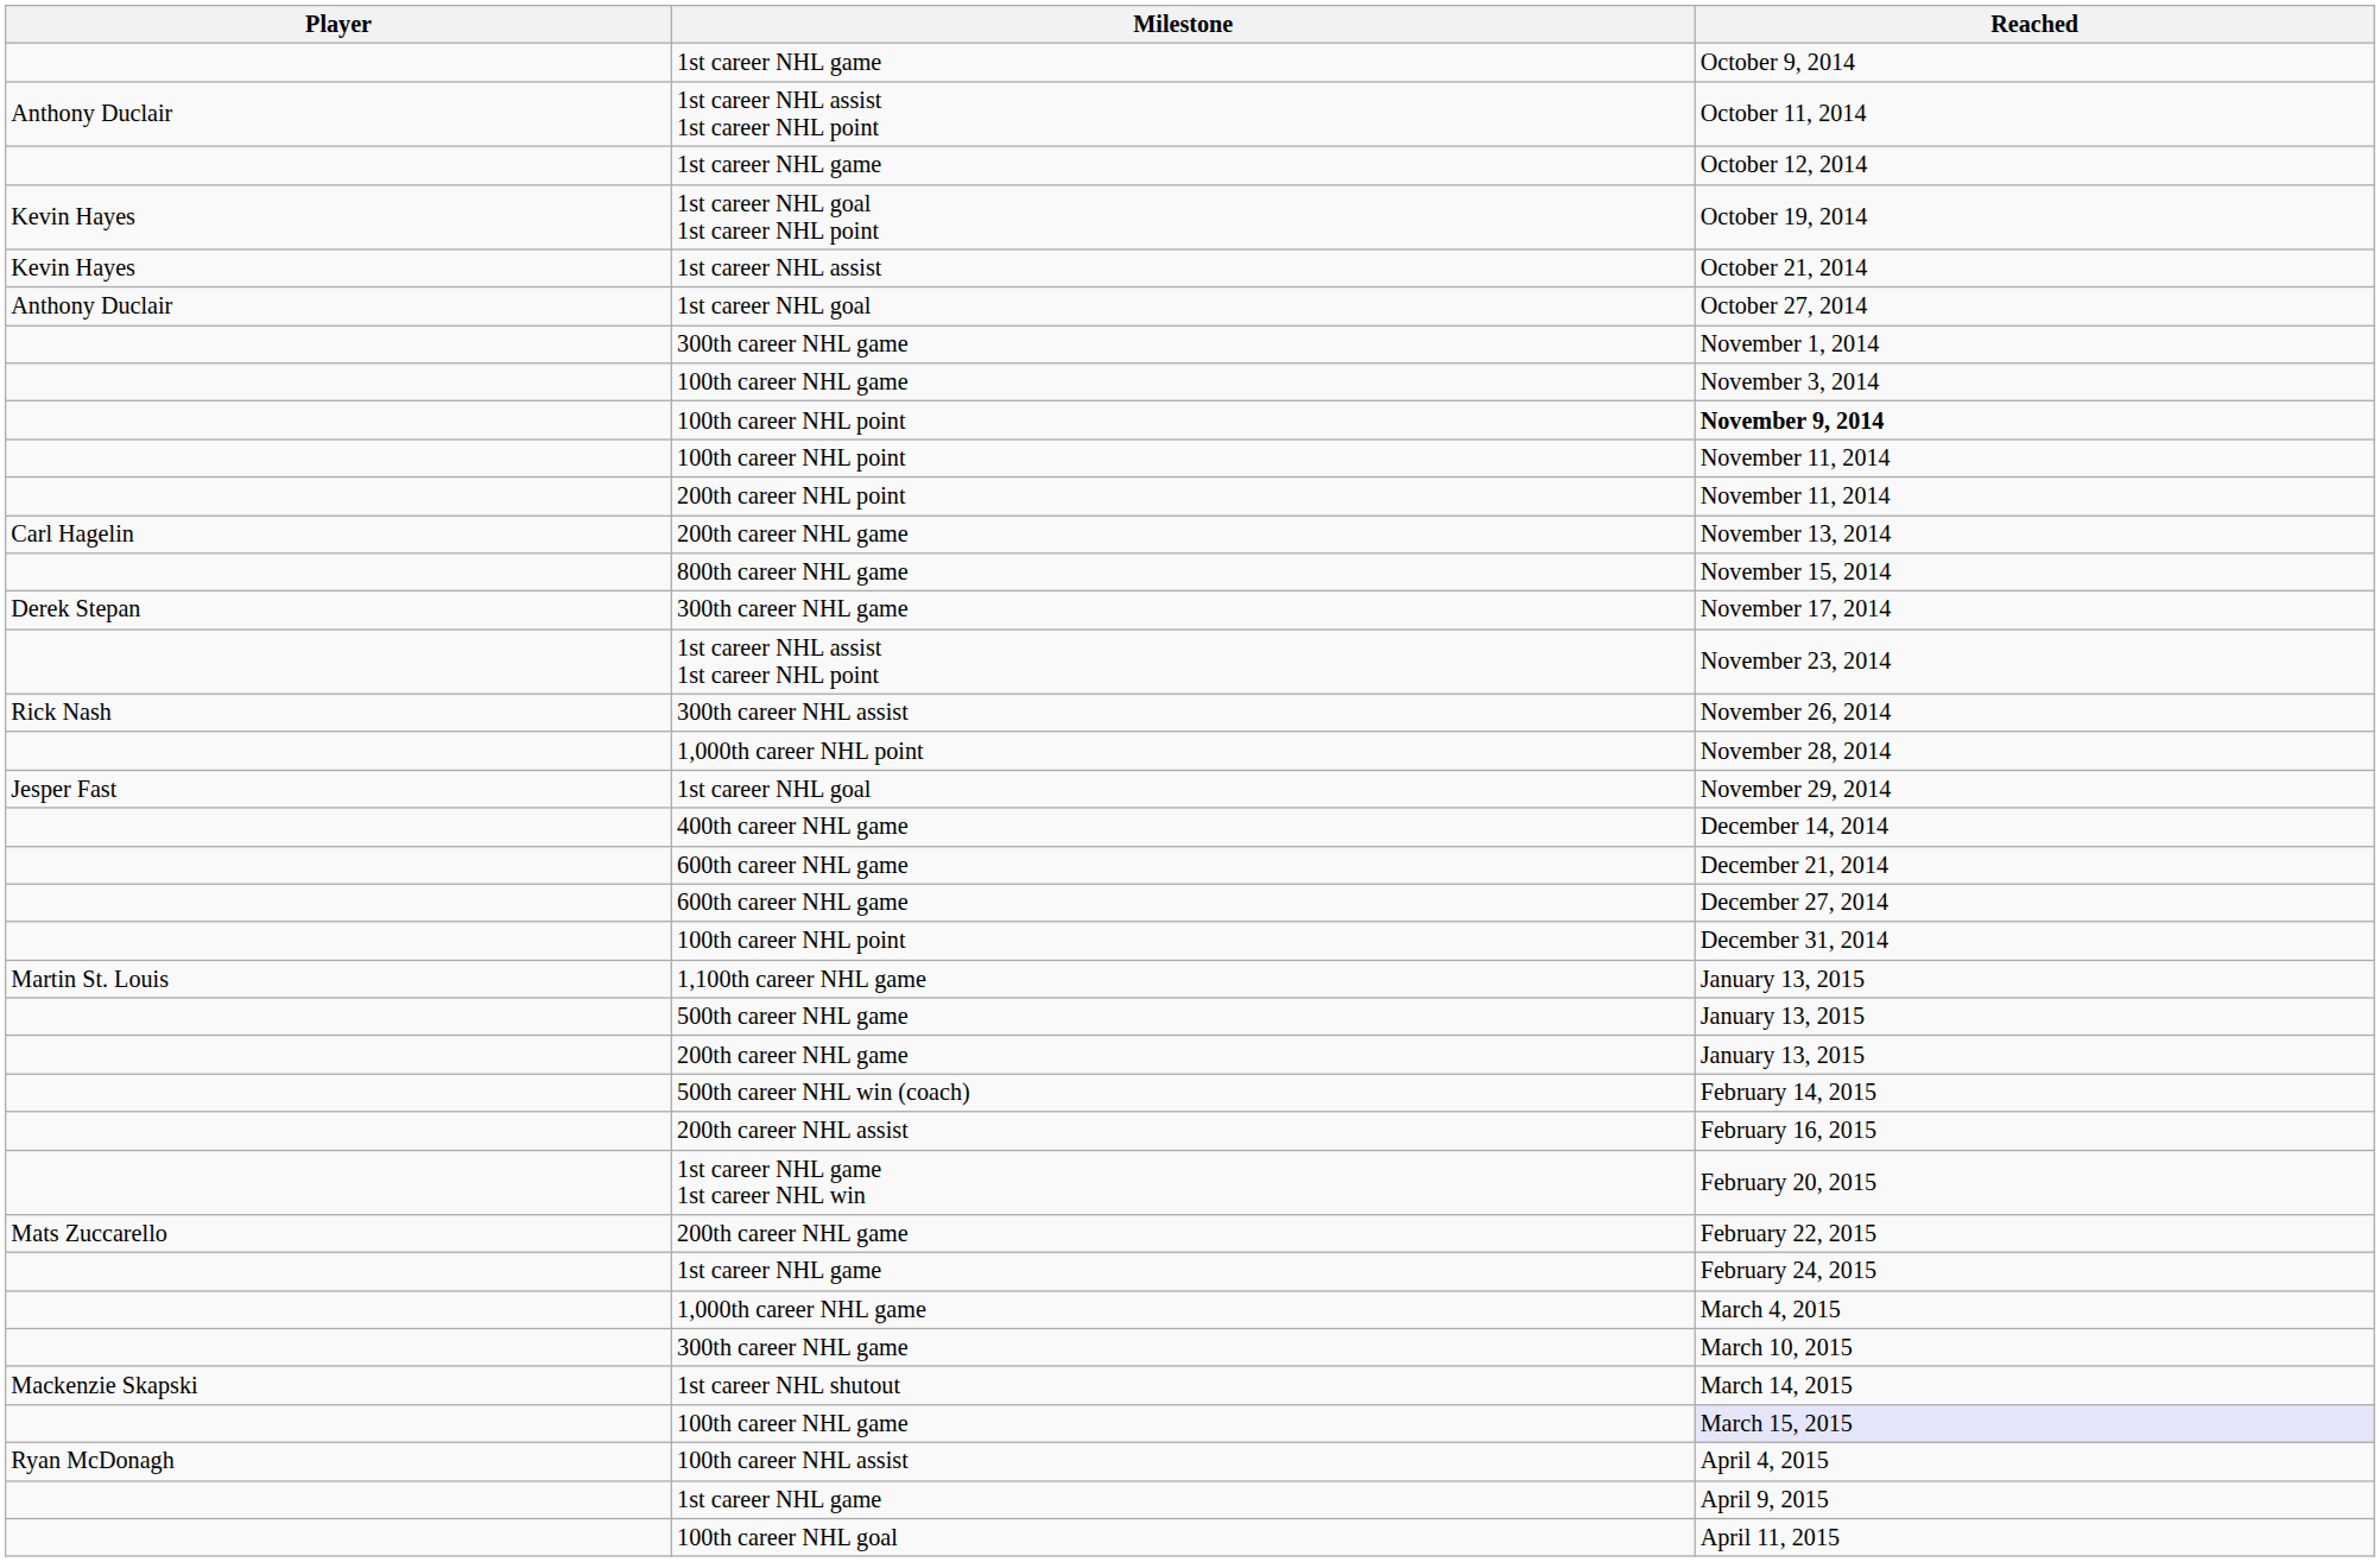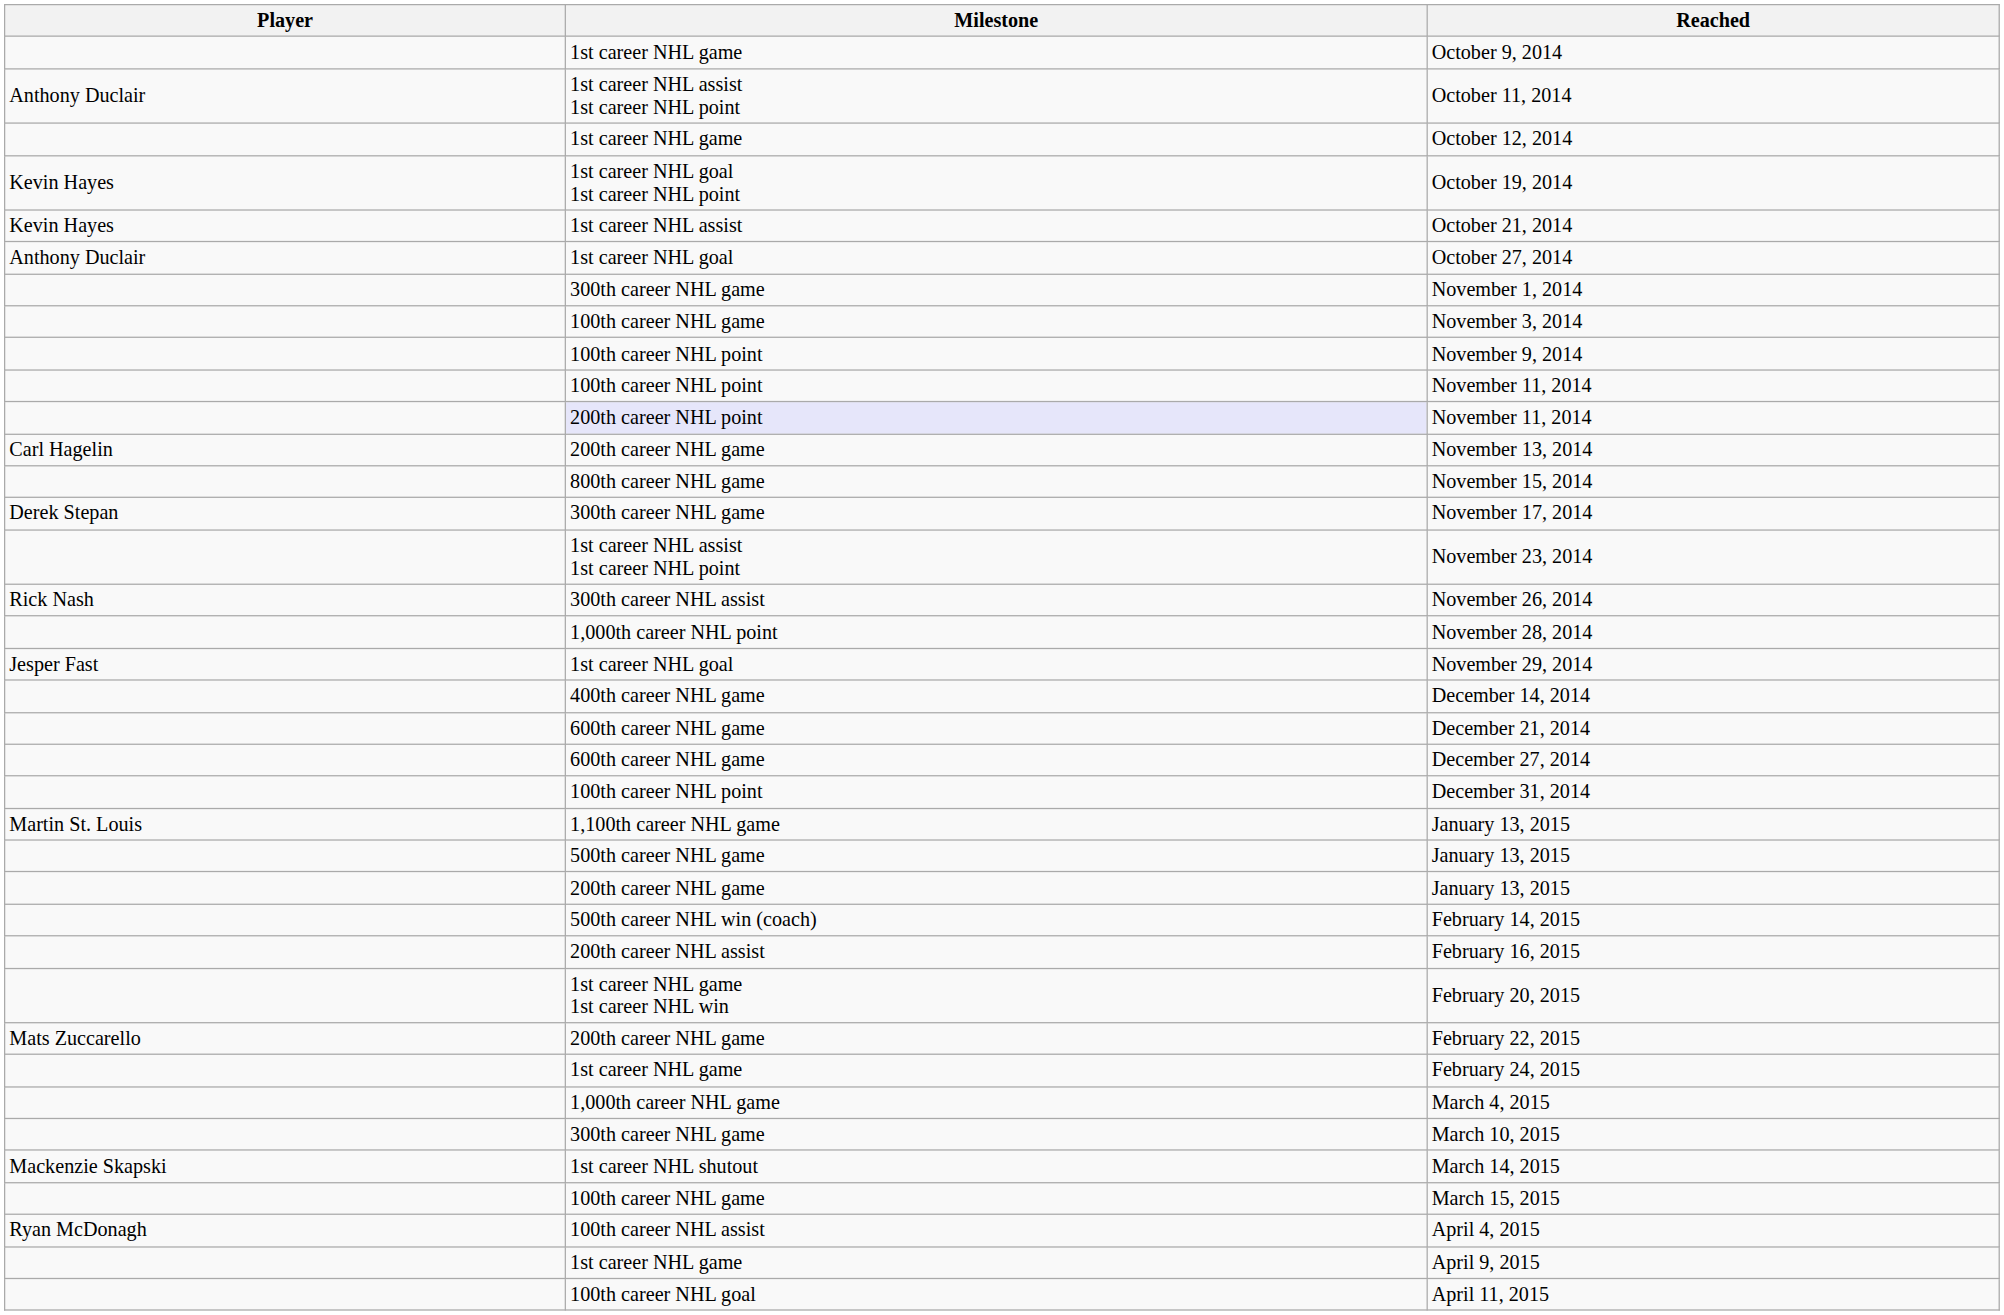row 10 | Reached: bold -> normal
row 12 | Milestone: no background -> lavender background
row 35 | Reached: lavender background -> no background
